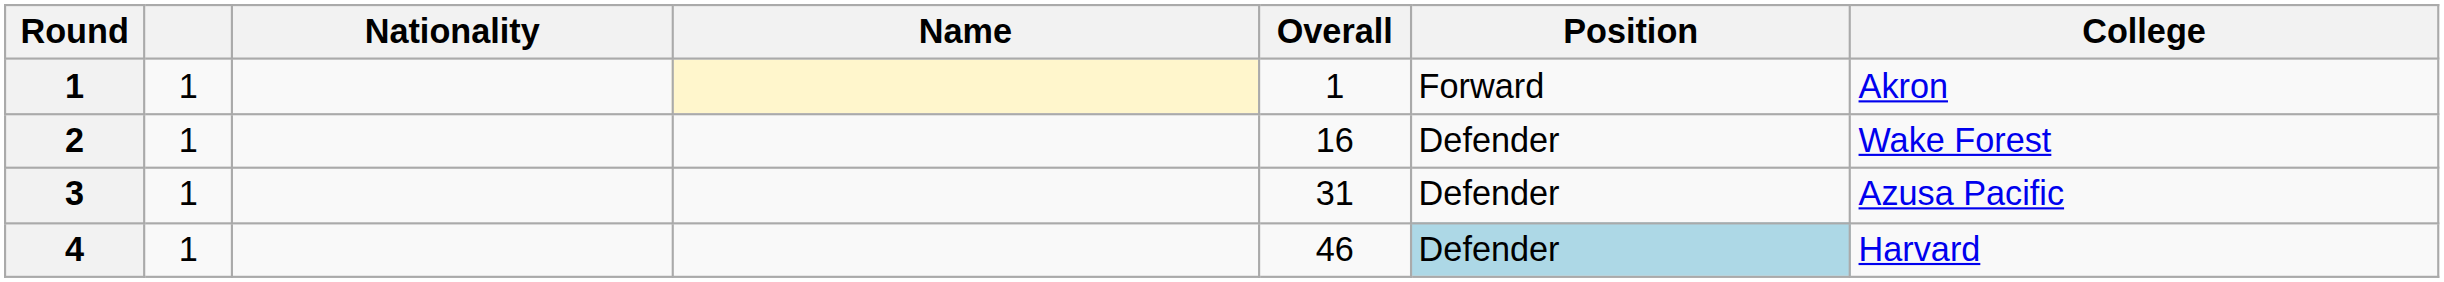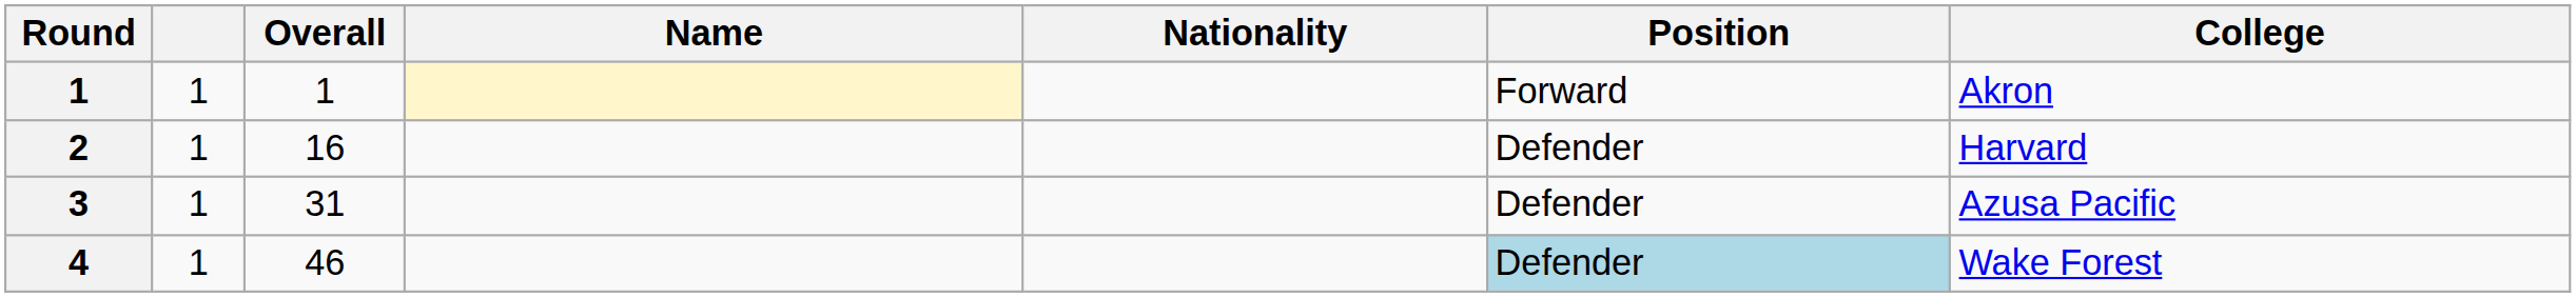columns swapped: Overall <-> Nationality
2 | College: Wake Forest -> Harvard
4 | College: Harvard -> Wake Forest
